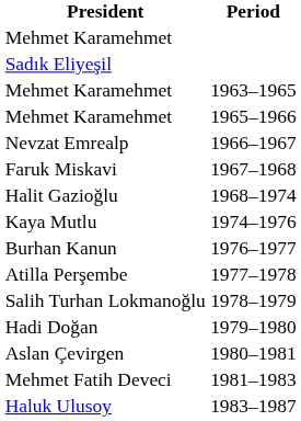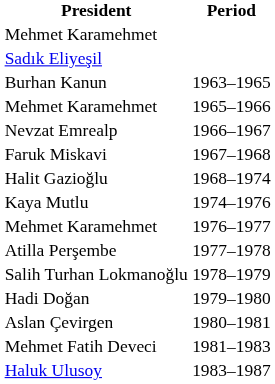row 4 | President: Mehmet Karamehmet -> Burhan Kanun
row 10 | President: Burhan Kanun -> Mehmet Karamehmet
